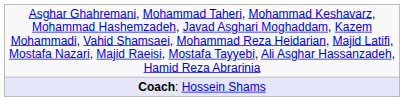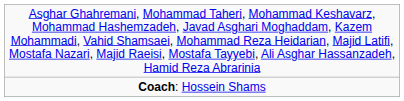row 2 | column 1: lavender background -> no background
